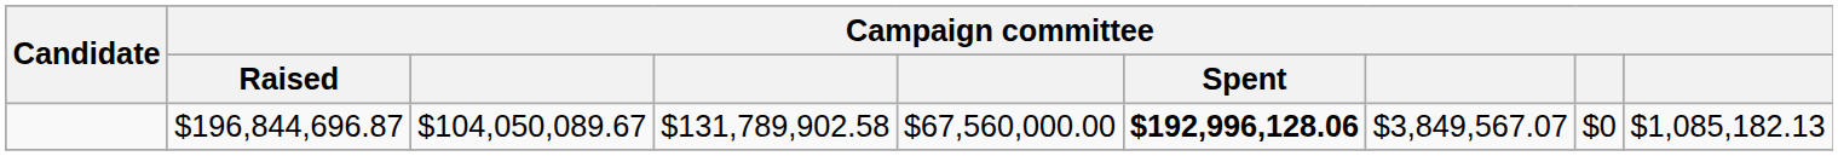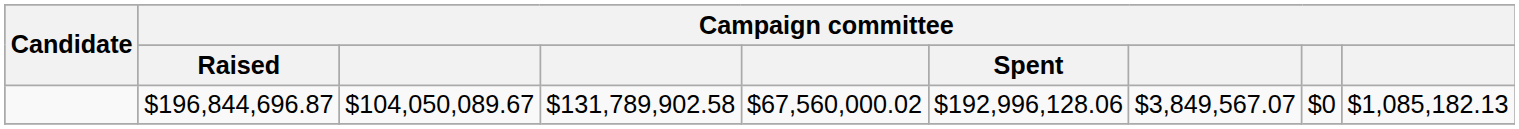row 3 | column 5: $67,560,000.00 -> $67,560,000.02
row 3 | Campaign committee / Spent: bold -> normal
